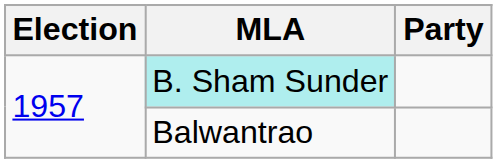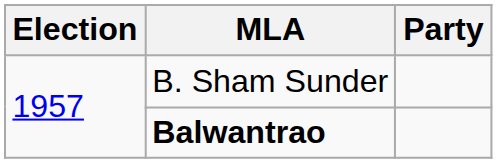B. Sham Sunder | MLA: paleturquoise background -> no background
Balwantrao | MLA: normal -> bold
